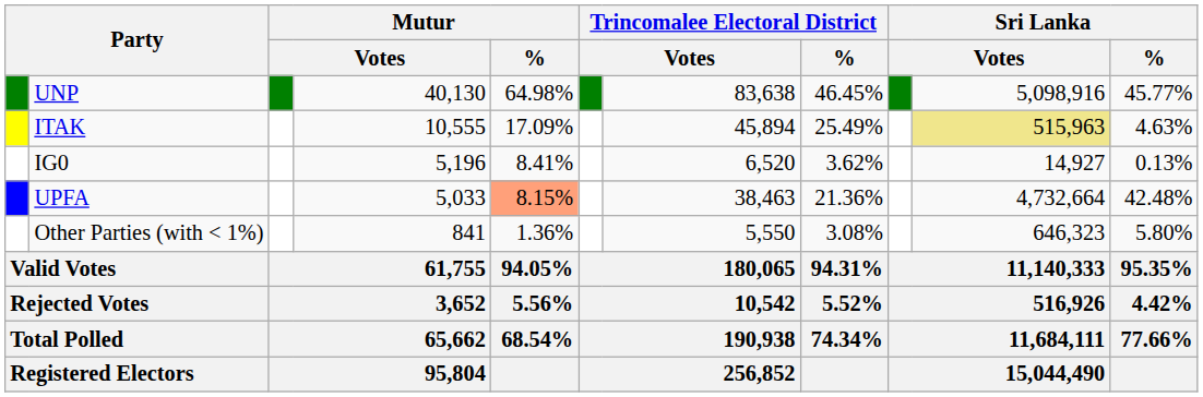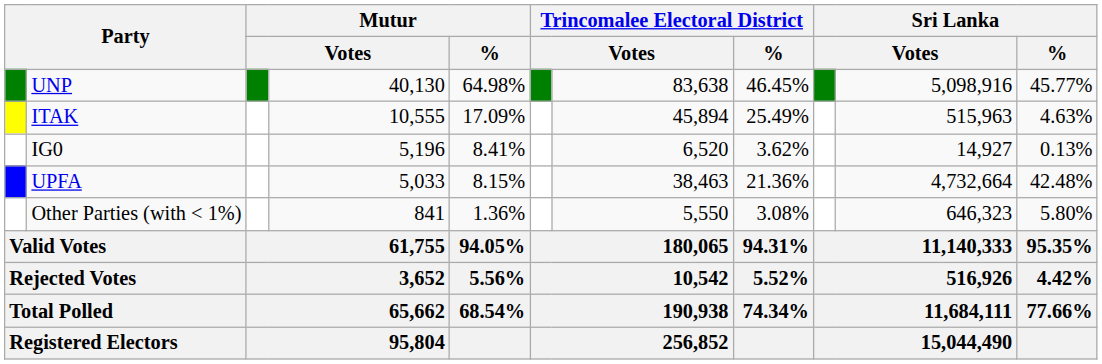ITAK | column 10: khaki background -> no background
UPFA | Mutur / %: lightsalmon background -> no background
